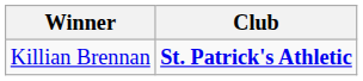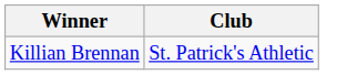Killian Brennan | Club: bold -> normal
